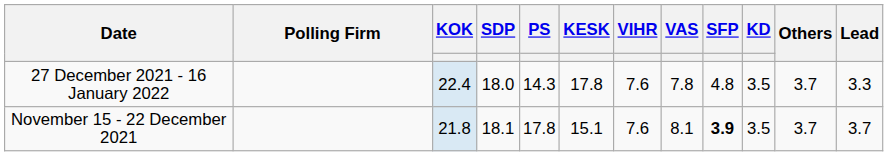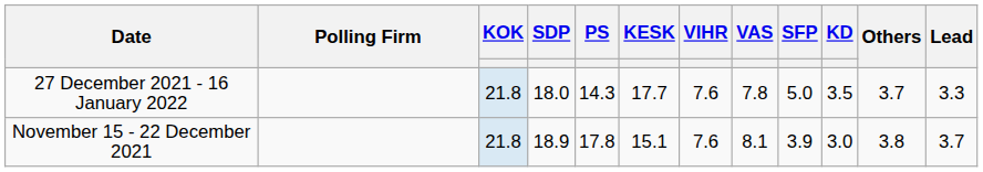27 December 2021 - 16 January 2022 | KOK: 22.4 -> 21.8
27 December 2021 - 16 January 2022 | KESK: 17.8 -> 17.7
27 December 2021 - 16 January 2022 | SFP: 4.8 -> 5.0
November 15 - 22 December 2021 | SDP: 18.1 -> 18.9
November 15 - 22 December 2021 | SFP: bold -> normal
November 15 - 22 December 2021 | KD: 3.5 -> 3.0
November 15 - 22 December 2021 | Others: 3.7 -> 3.8
